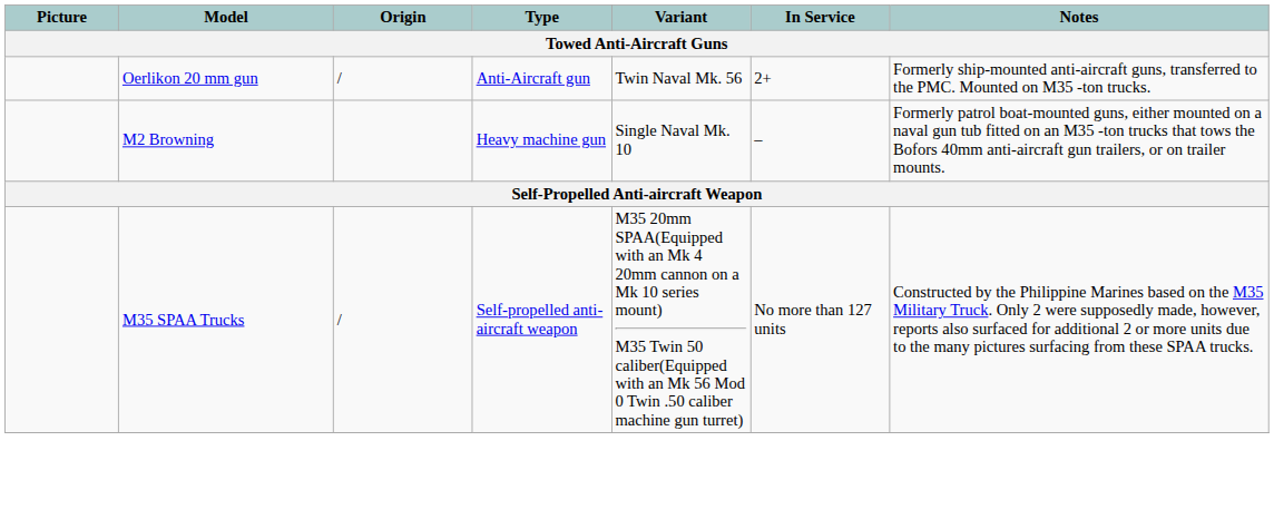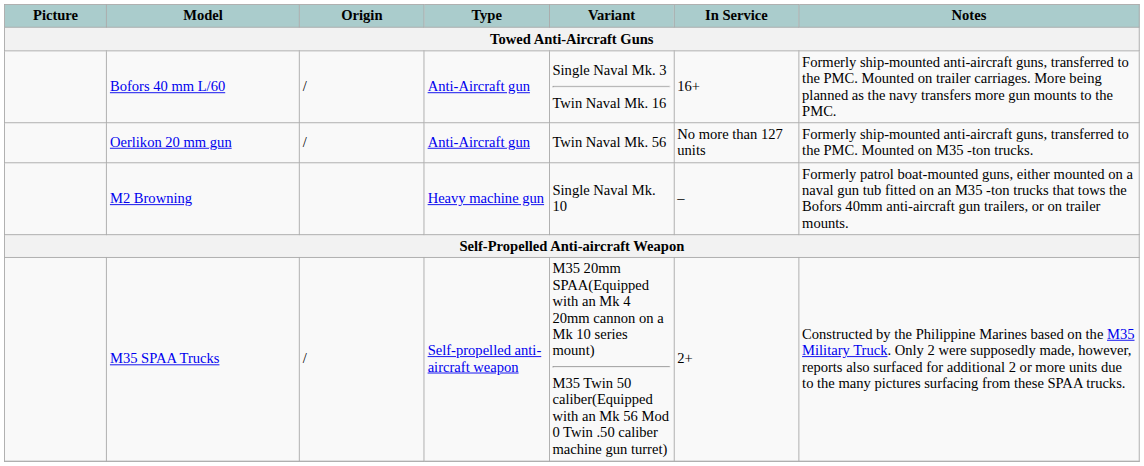+ row: Bofors 40 mm L/60 | / | Anti-Aircraft gun | Single Naval Mk. 3 Twin Naval Mk. 16 | 16+ | Formerly ship-mounted anti-aircraft guns, transferred to the PMC. Mounted on trailer carriages. More being planned as the navy transfers more gun mounts to the PMC.
Oerlikon 20 mm gun | In Service: 2+ -> No more than 127 units
M35 SPAA Trucks | In Service: No more than 127 units -> 2+
